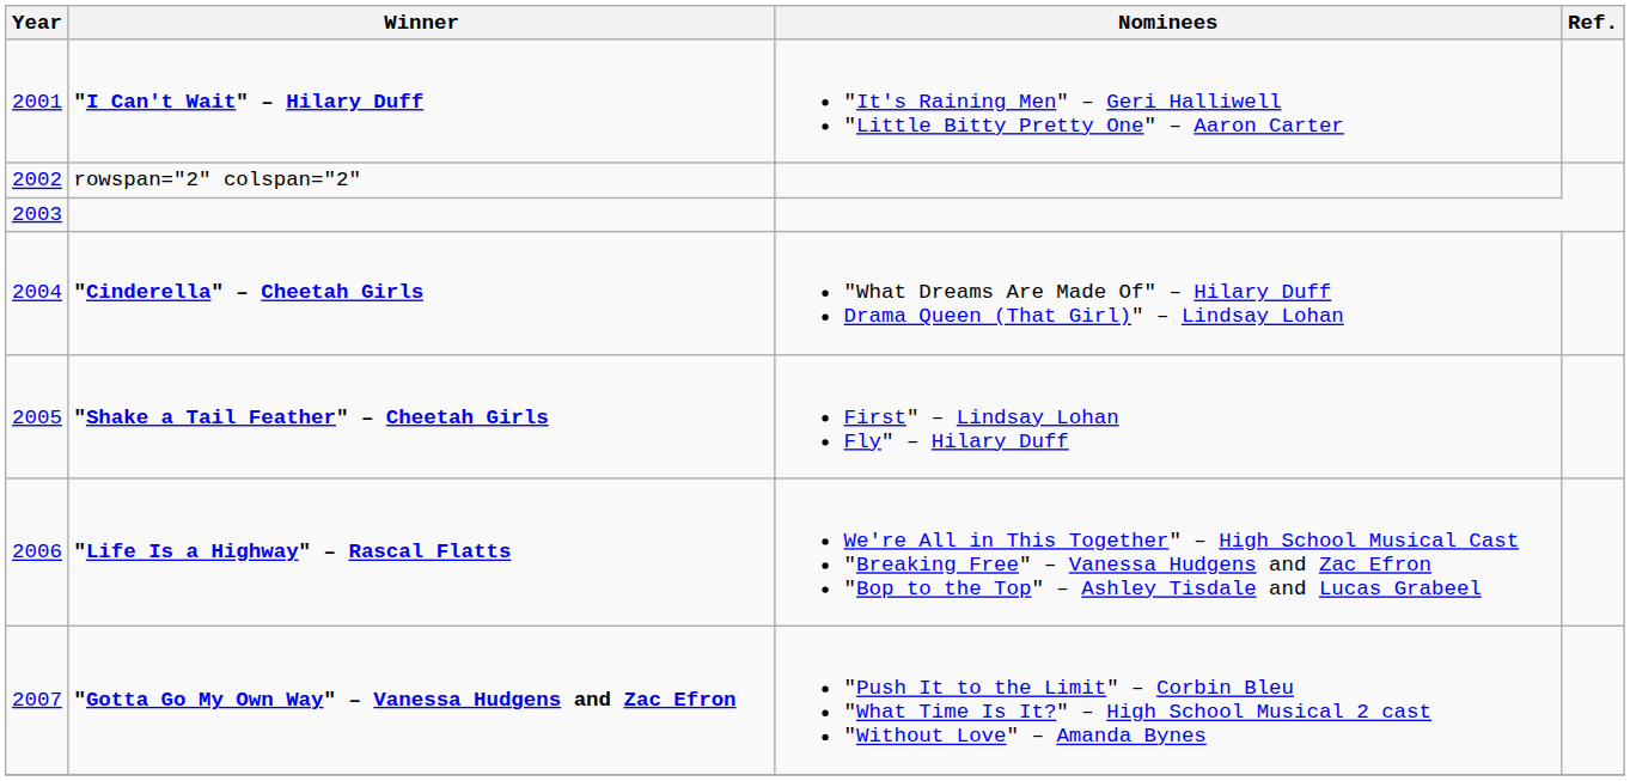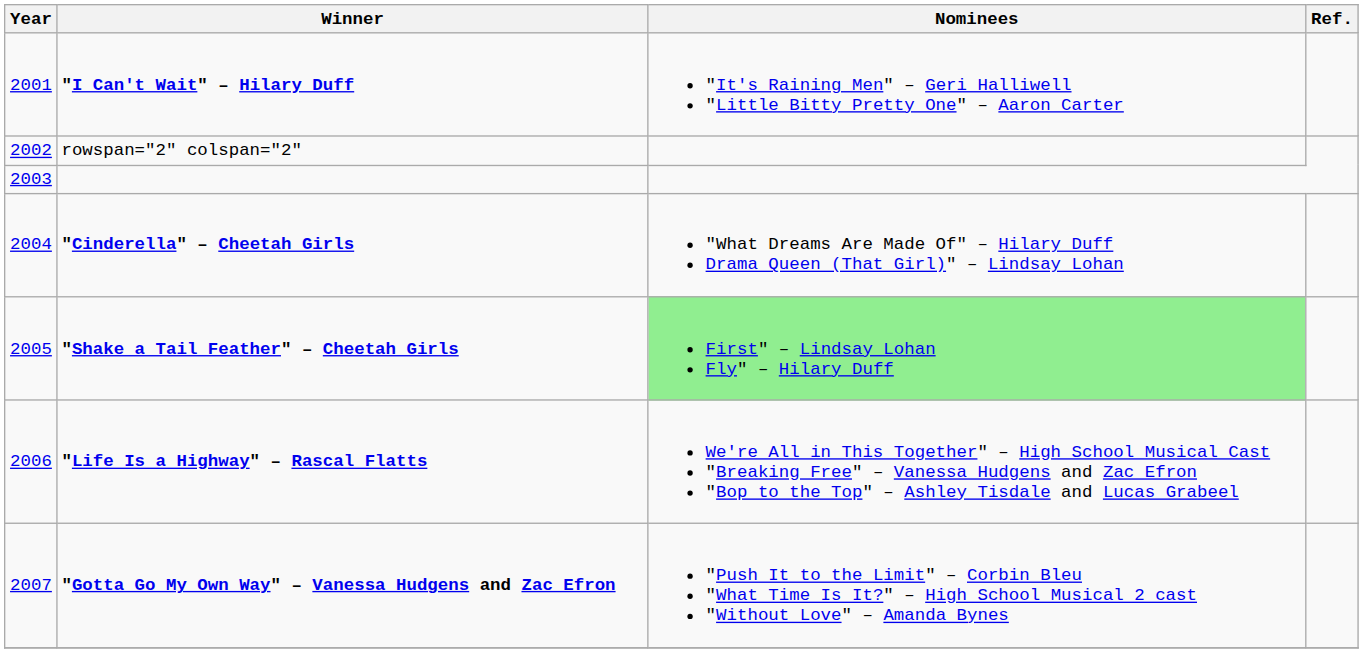"Shake a Tail Feather" – Cheetah Girls | Nominees: no background -> lightgreen background
